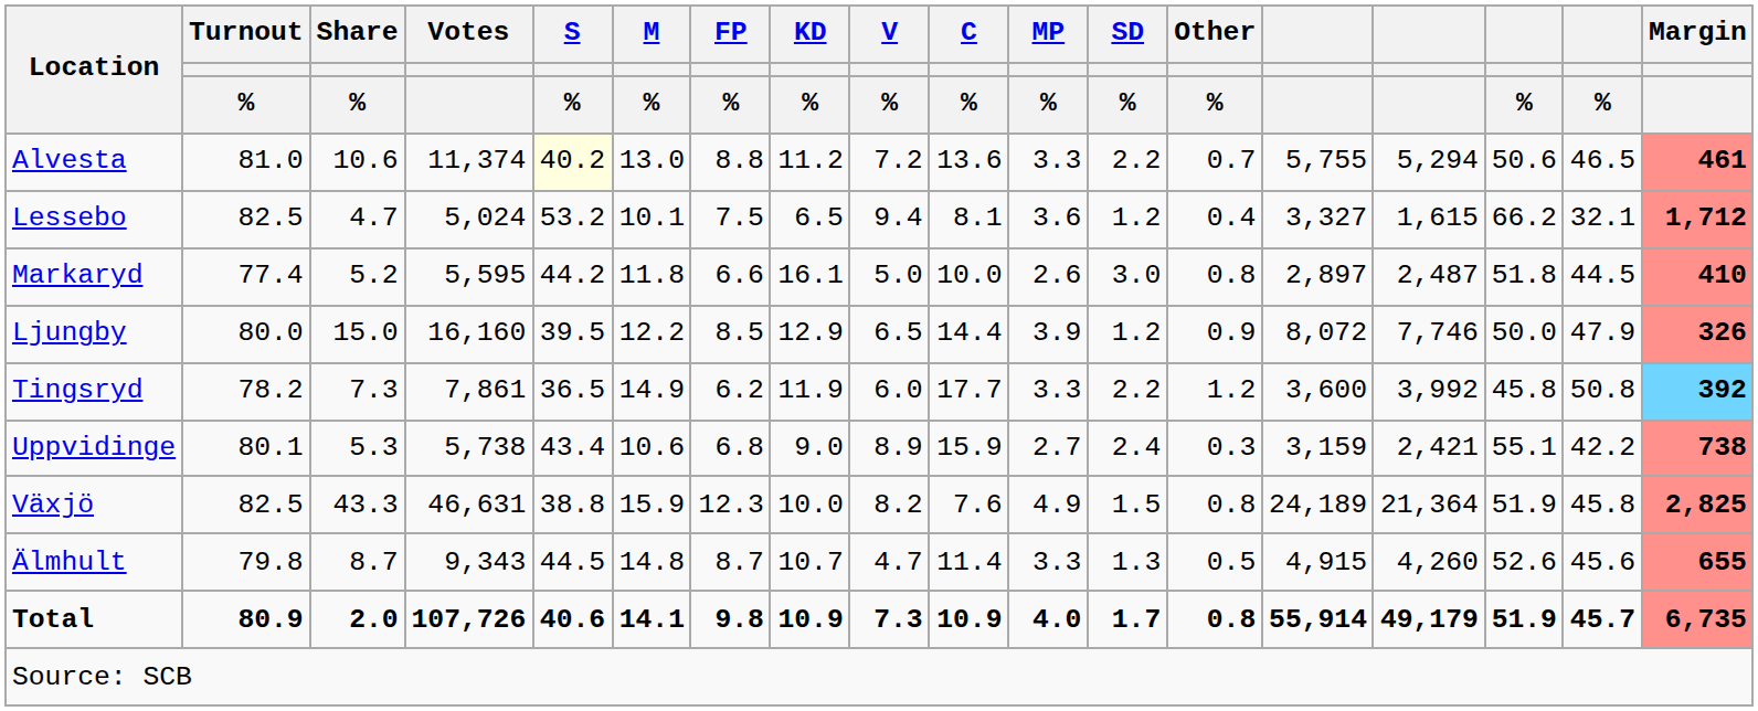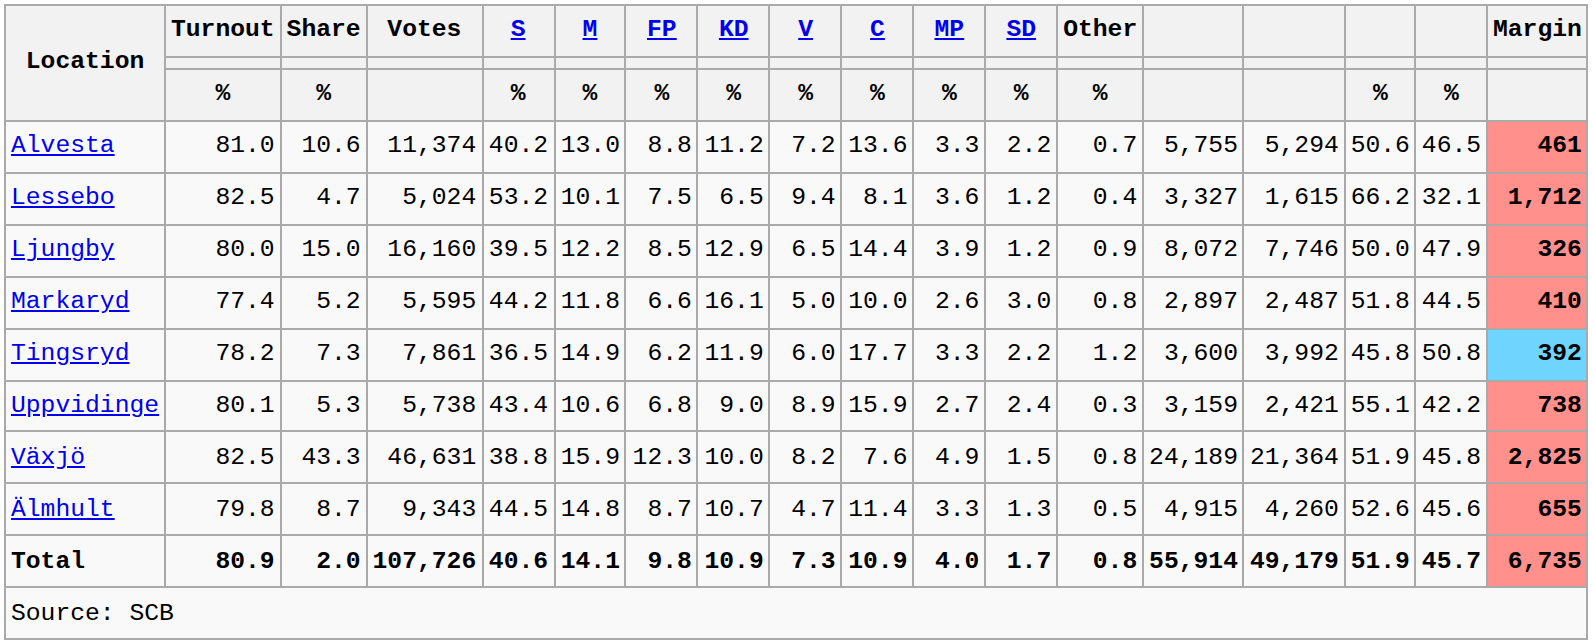Alvesta | S / %: lightyellow background -> no background
rows swapped: Ljungby <-> Markaryd
